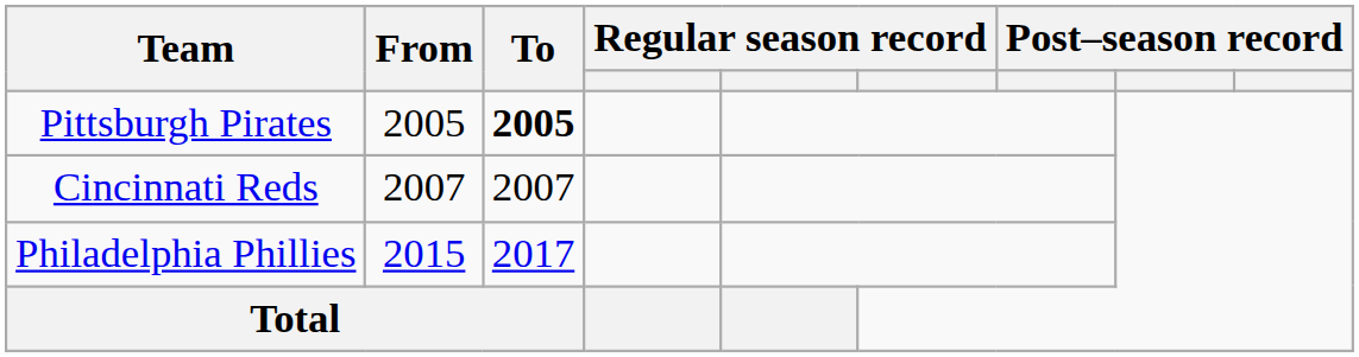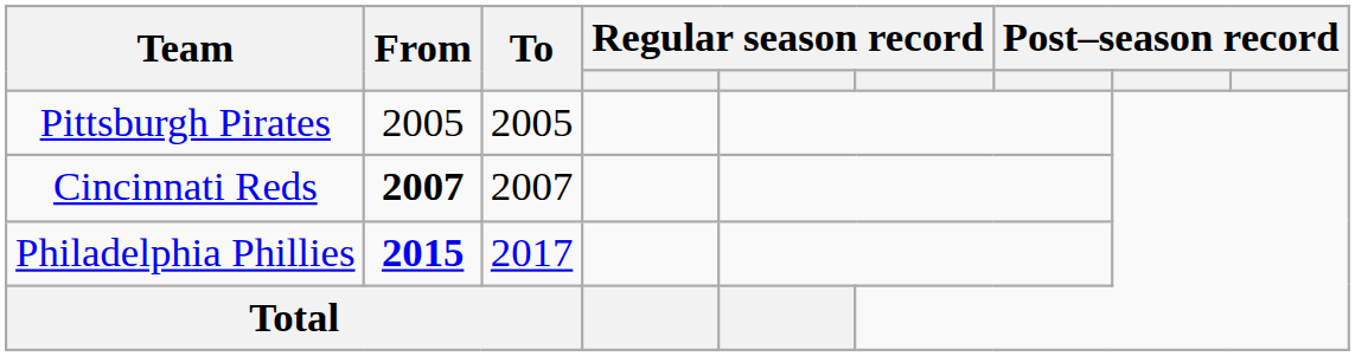Pittsburgh Pirates | To: bold -> normal
Cincinnati Reds | From: normal -> bold
Philadelphia Phillies | From: normal -> bold
